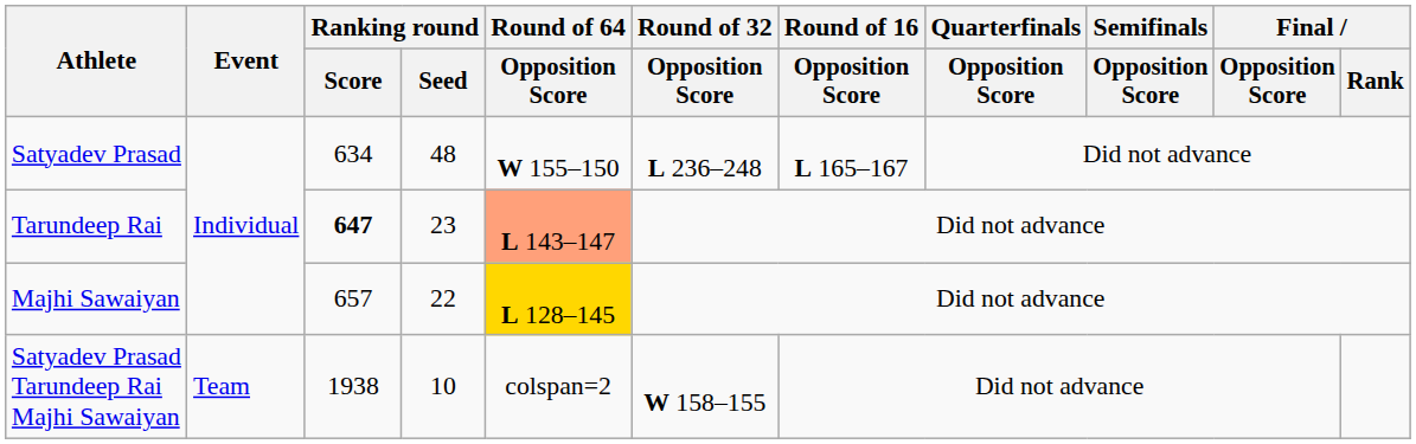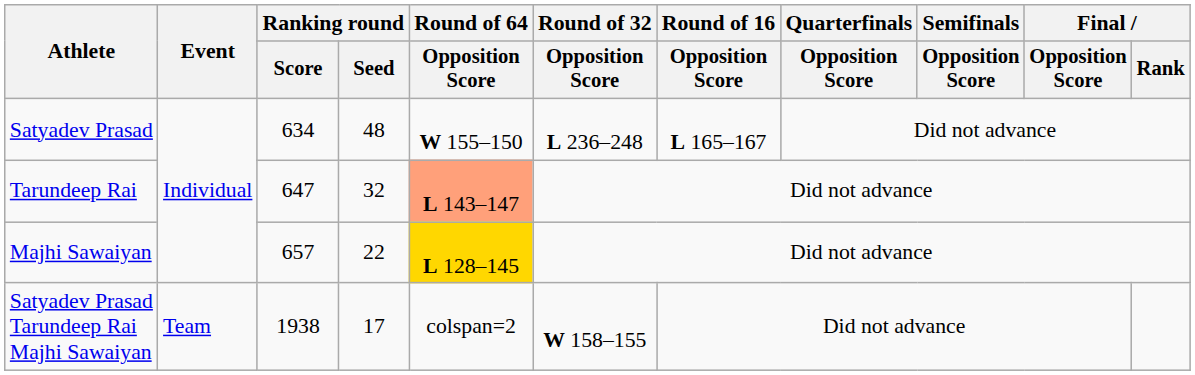Tarundeep Rai | Ranking round / Score: bold -> normal
Tarundeep Rai | Ranking round / Seed: 23 -> 32
Satyadev Prasad Tarundeep Rai Majhi Sawaiyan | Ranking round / Seed: 10 -> 17
